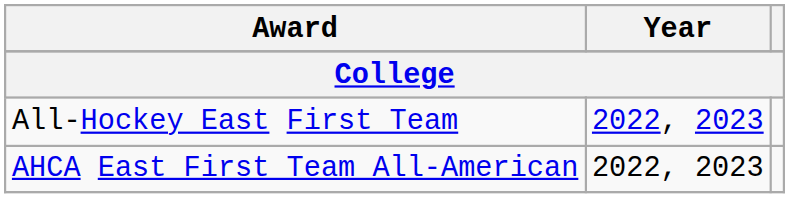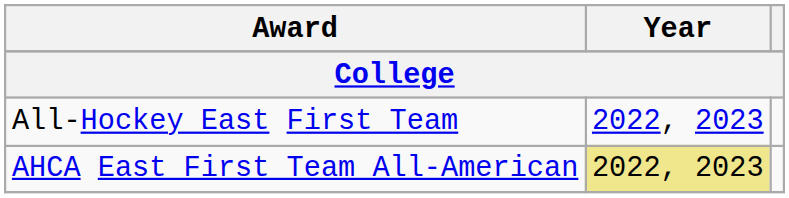row 4 | Year: no background -> khaki background
